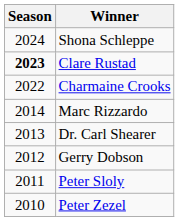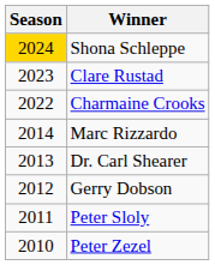Shona Schleppe | Season: no background -> gold background
Clare Rustad | Season: bold -> normal
